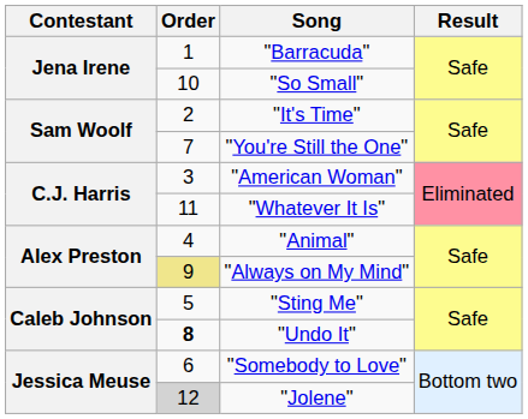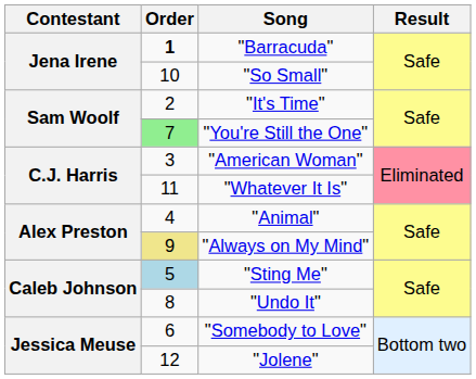"Barracuda" | Order: normal -> bold
"You're Still the One" | Order: no background -> lightgreen background
"Sting Me" | Order: no background -> lightblue background
"Undo It" | Order: bold -> normal
"Jolene" | Order: lightgrey background -> no background
